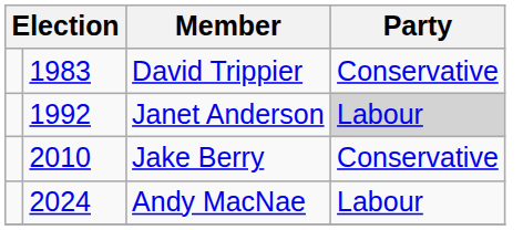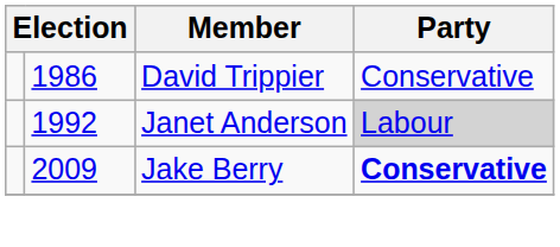David Trippier | column 2: 1983 -> 1986
Jake Berry | column 2: 2010 -> 2009
Jake Berry | Party: normal -> bold
- row: 2024 | Andy MacNae | Labour
